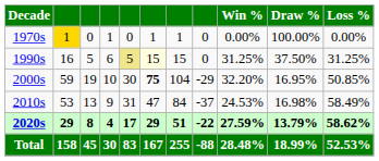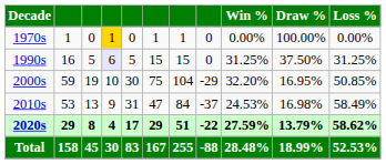1970s | column 2: gold background -> no background
1970s | column 4: no background -> gold background
1990s | column 4: no background -> lavender background
1990s | column 5: khaki background -> no background
1990s | column 6: lightyellow background -> no background
2000s | column 6: bold -> normal
